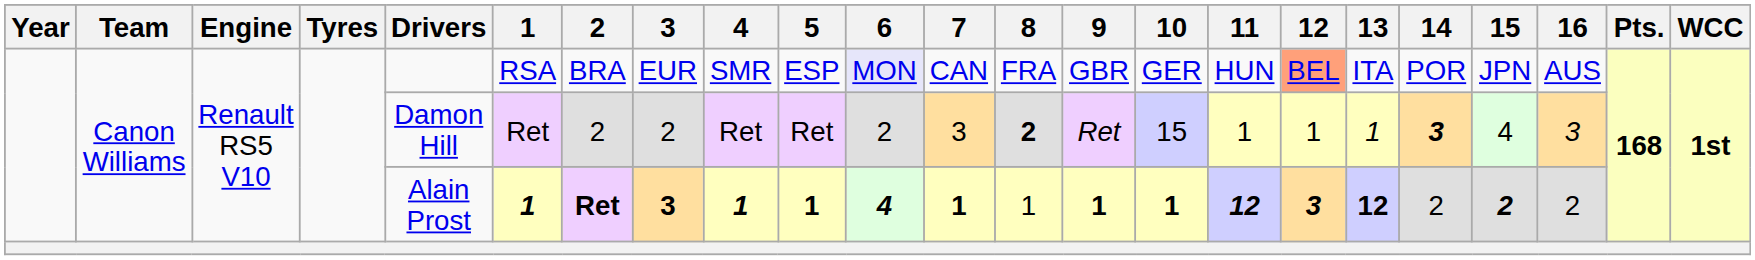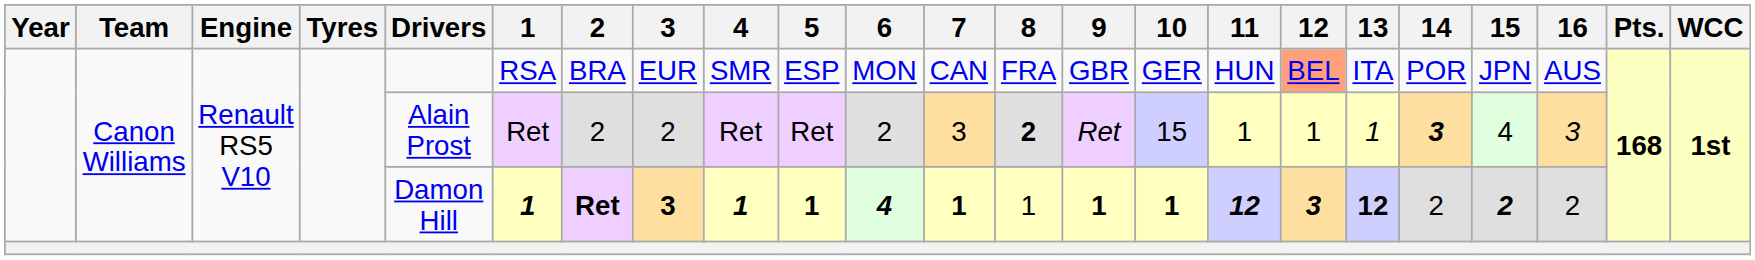row 2 | 6: lavender background -> no background
row 3 | Drivers: Damon Hill -> Alain Prost
row 4 | Drivers: Alain Prost -> Damon Hill
